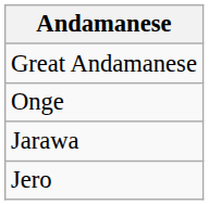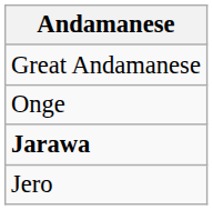row 4 | column 1: normal -> bold
